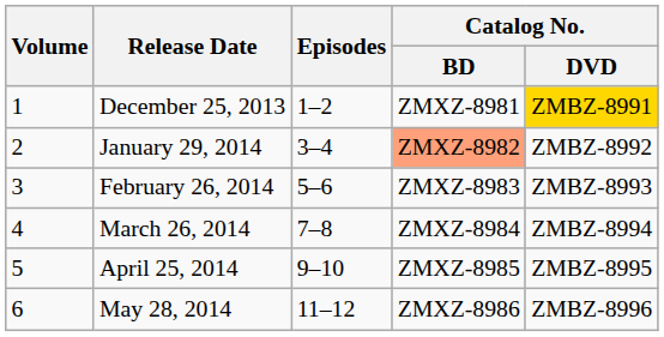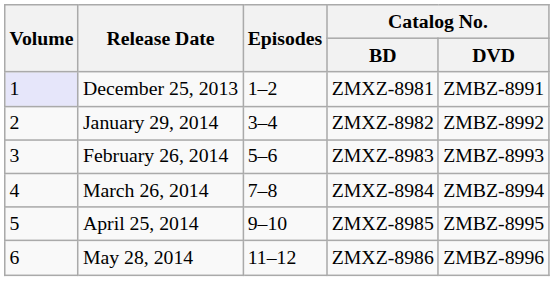December 25, 2013 | Volume: no background -> lavender background
December 25, 2013 | Catalog No. / DVD: gold background -> no background
January 29, 2014 | Catalog No. / BD: lightsalmon background -> no background
